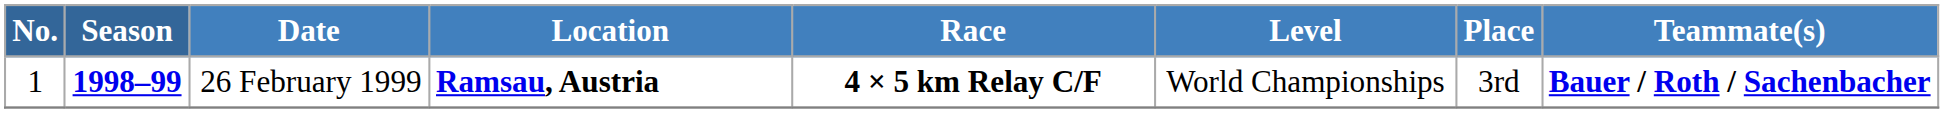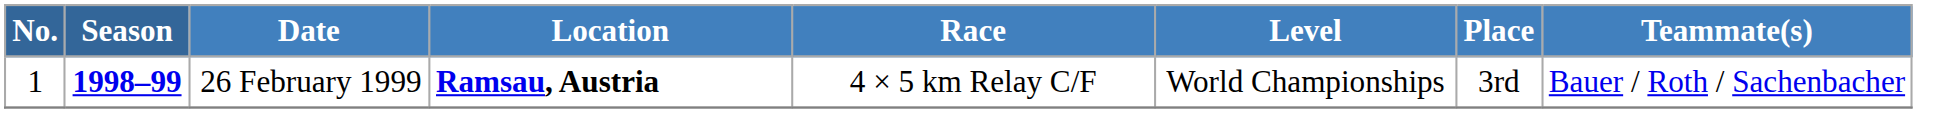26 February 1999 | Race: bold -> normal
26 February 1999 | Teammate(s): bold -> normal
